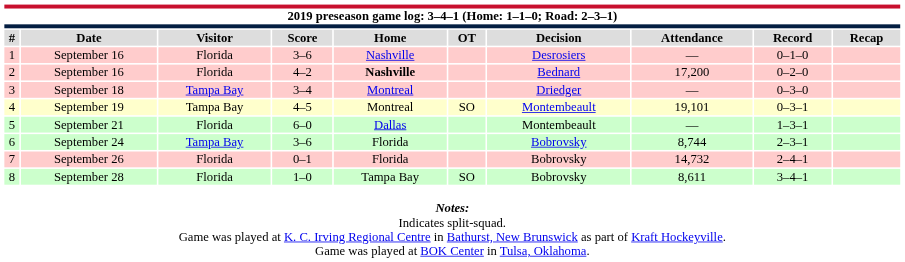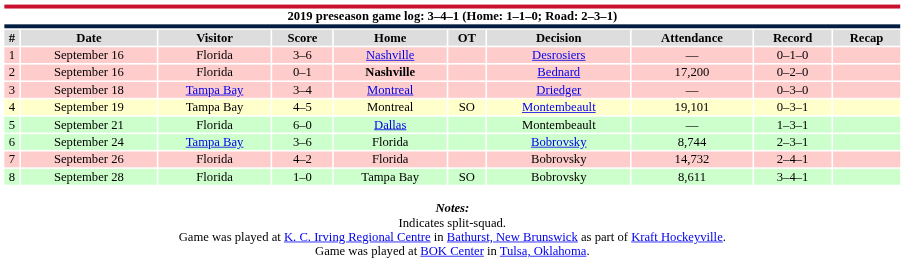2 | Score: 4–2 -> 0–1
7 | Score: 0–1 -> 4–2
